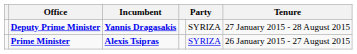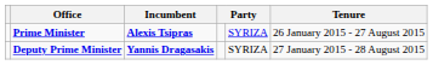rows swapped: Prime Minister <-> Deputy Prime Minister
